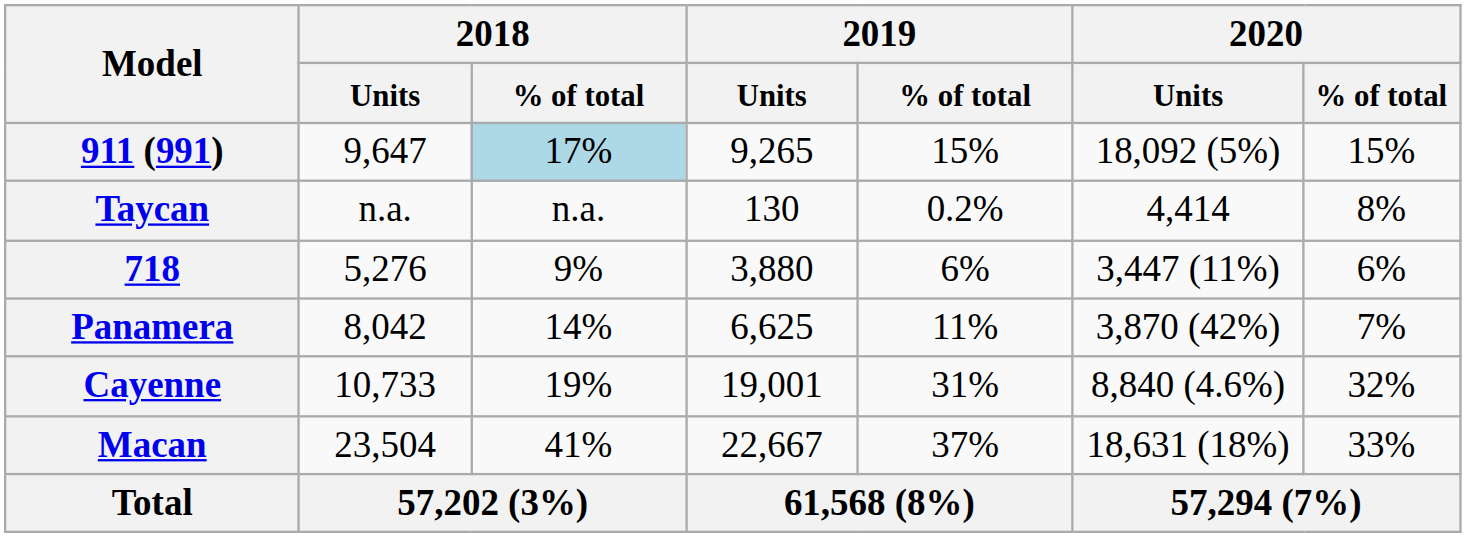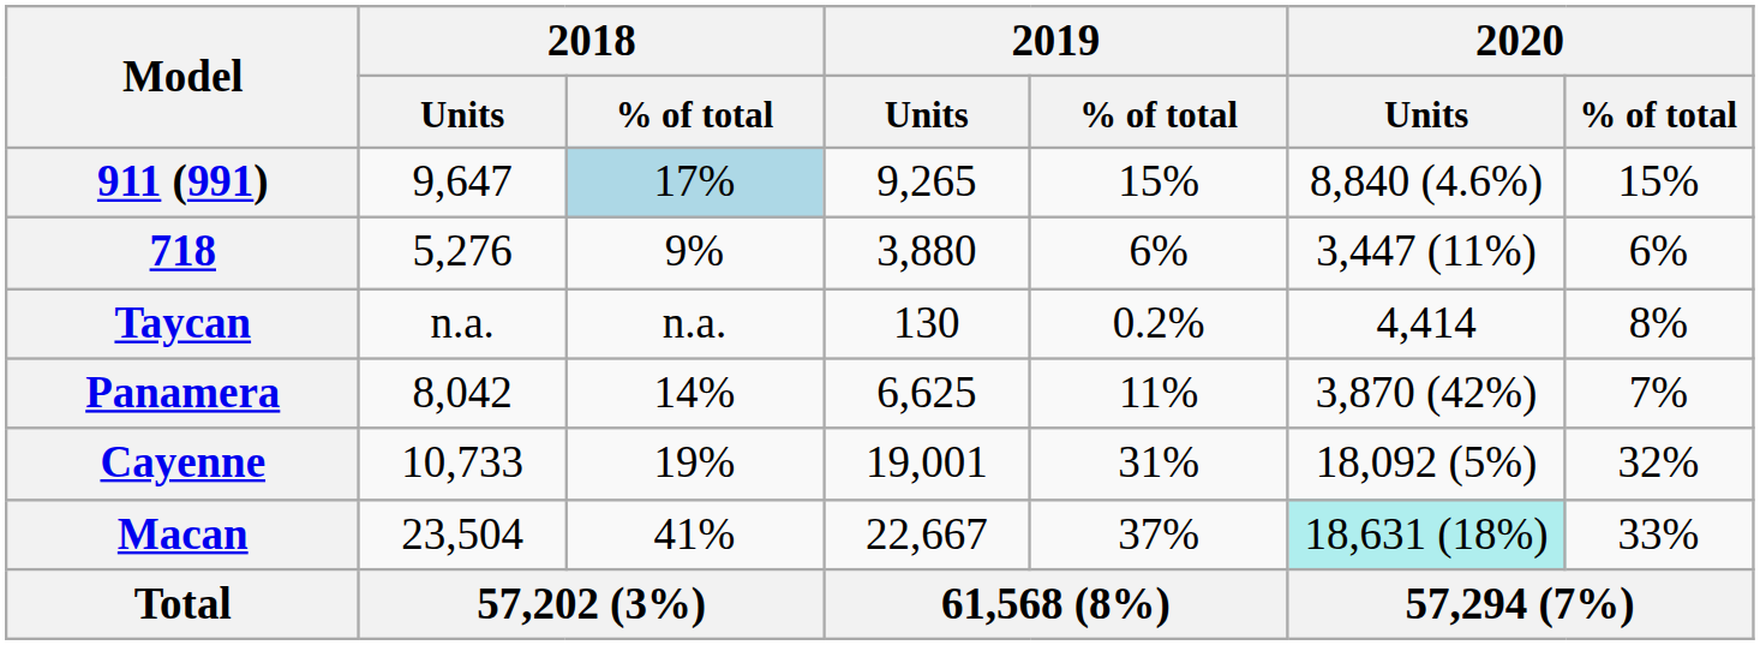911 (991) | 2020 / Units: 18,092 (5%) -> 8,840 (4.6%)
rows swapped: 718 <-> Taycan
Cayenne | 2020 / Units: 8,840 (4.6%) -> 18,092 (5%)
Macan | 2020 / Units: no background -> paleturquoise background
